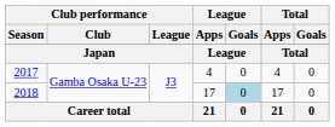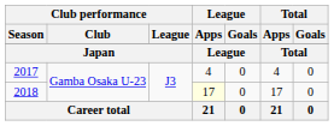2018 | League / Apps: no background -> lightyellow background
2018 | League / Goals: lightblue background -> no background
